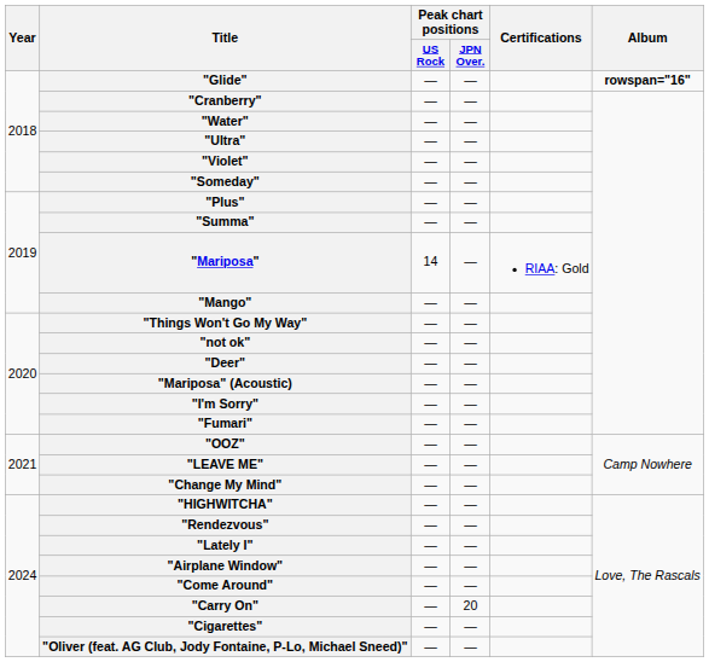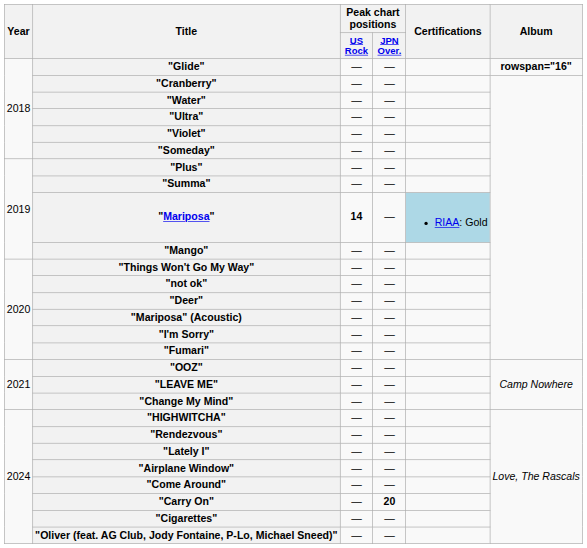"Mariposa" | Peak chart positions / US Rock: normal -> bold
"Mariposa" | Certifications: no background -> lightblue background
"Carry On" | Peak chart positions / JPN Over.: normal -> bold
